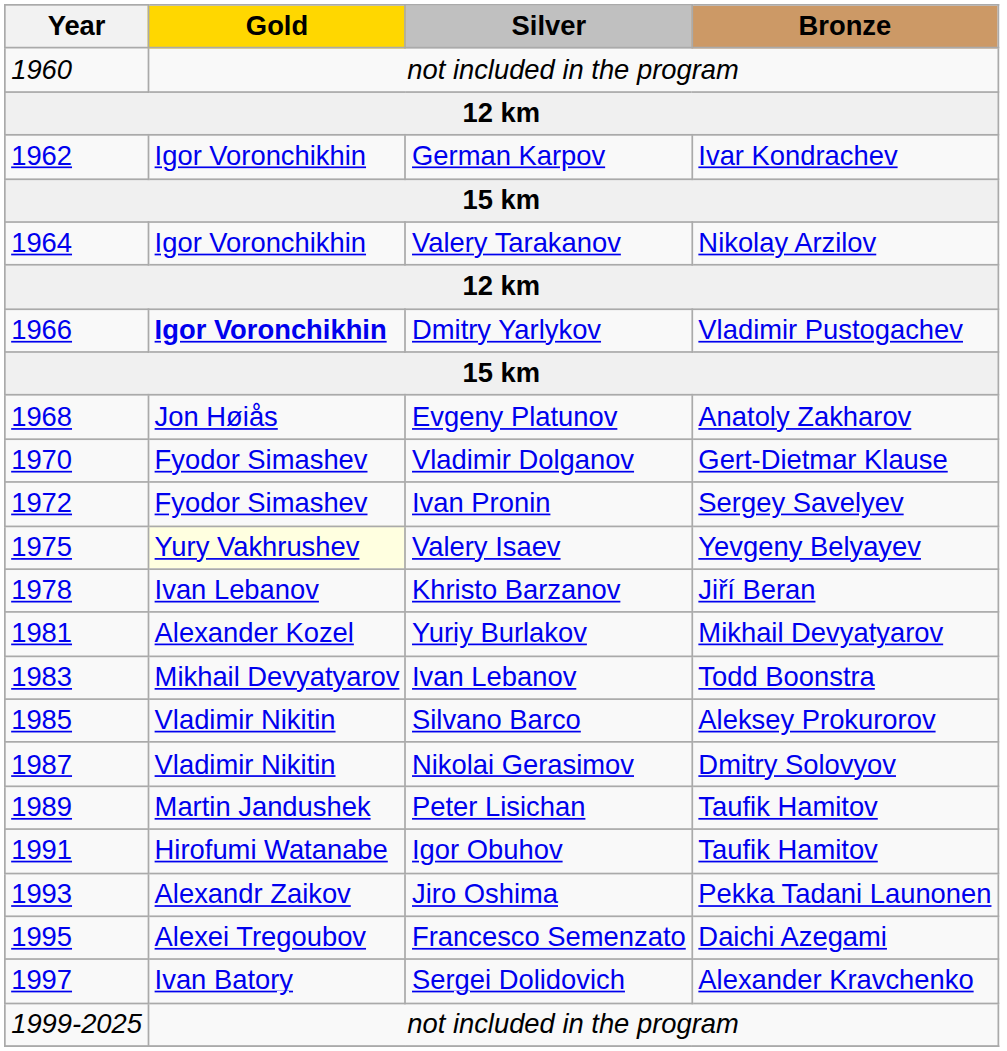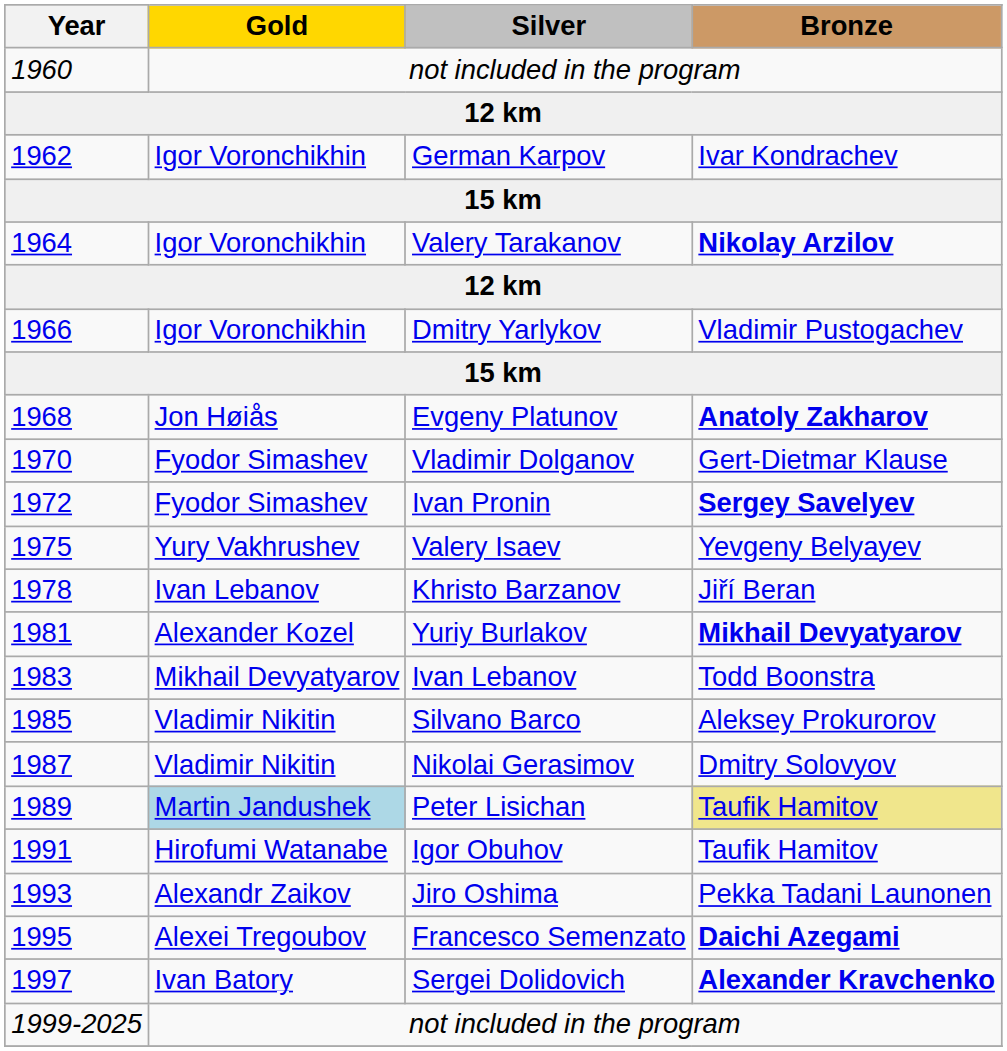1964 | Bronze: normal -> bold
1966 | Gold: bold -> normal
1968 | Bronze: normal -> bold
1972 | Bronze: normal -> bold
1975 | Gold: lightyellow background -> no background
1981 | Bronze: normal -> bold
1989 | Gold: no background -> lightblue background
1989 | Bronze: no background -> khaki background
1995 | Bronze: normal -> bold
1997 | Bronze: normal -> bold
